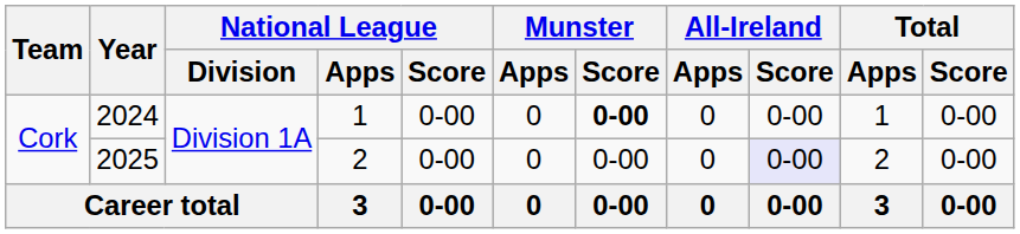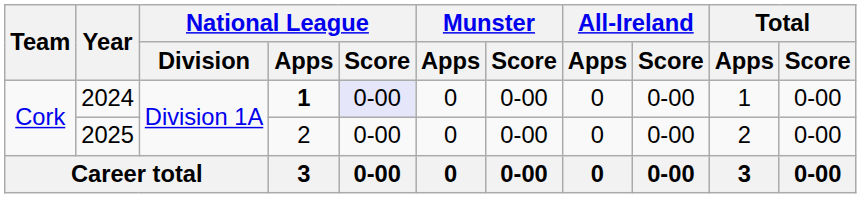2024 | National League / Apps: normal -> bold
2024 | National League / Score: no background -> lavender background
2024 | Munster / Score: bold -> normal
2025 | All-Ireland / Score: lavender background -> no background
